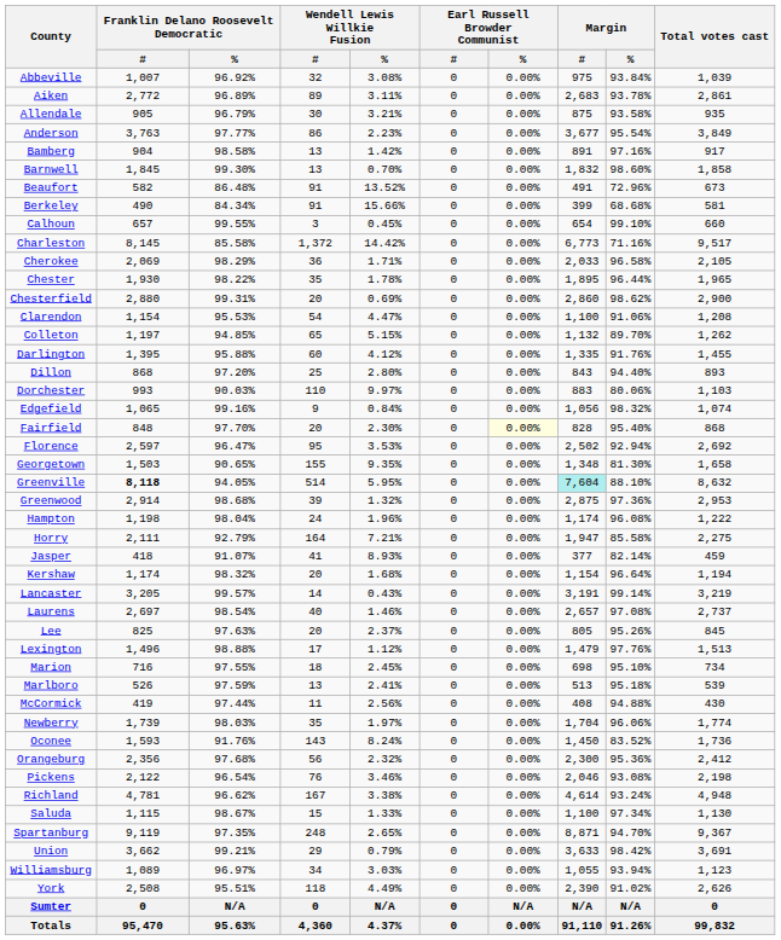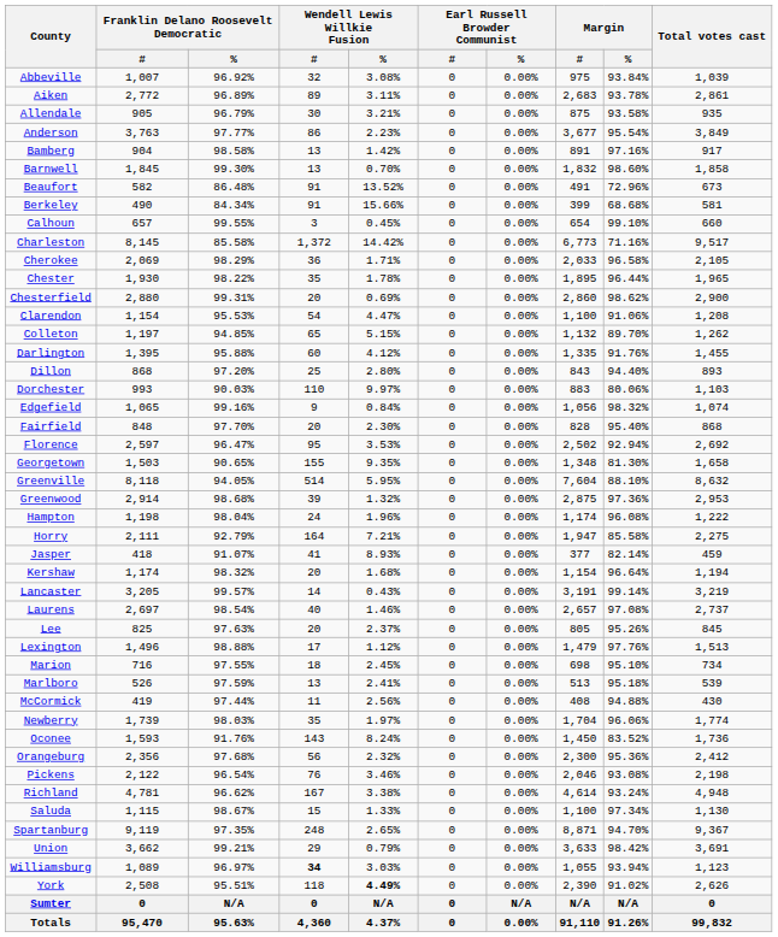Fairfield | Earl Russell Browder Communist / %: lightyellow background -> no background
Greenville | Franklin Delano Roosevelt Democratic / #: bold -> normal
Greenville | Margin / #: paleturquoise background -> no background
Williamsburg | Wendell Lewis Willkie Fusion / #: normal -> bold
York | Wendell Lewis Willkie Fusion / %: normal -> bold
